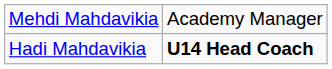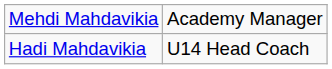Hadi Mahdavikia | column 2: bold -> normal
